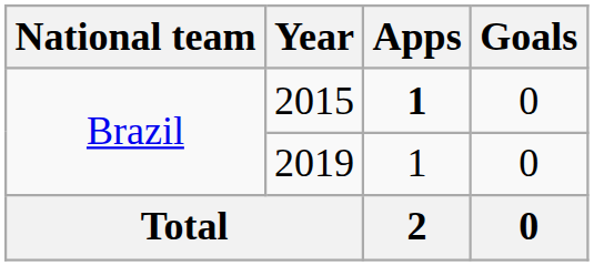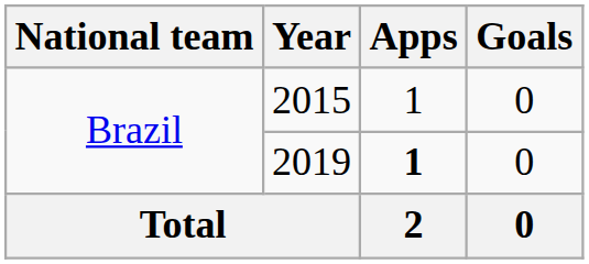2015 | Apps: bold -> normal
2019 | Apps: normal -> bold
